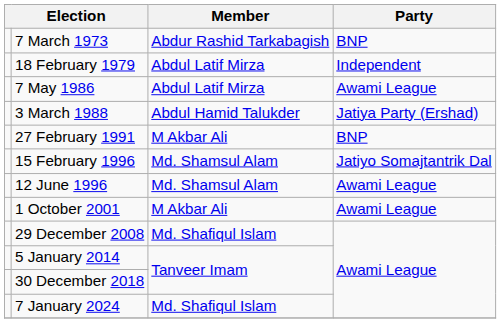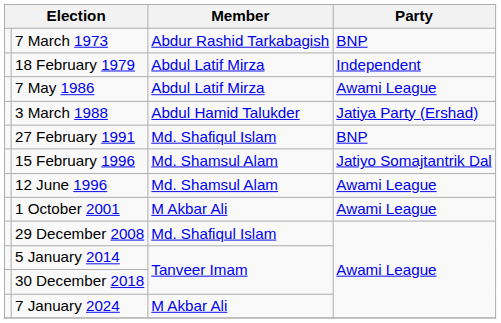27 February 1991 | Member: M Akbar Ali -> Md. Shafiqul Islam
7 January 2024 | Member: Md. Shafiqul Islam -> M Akbar Ali
